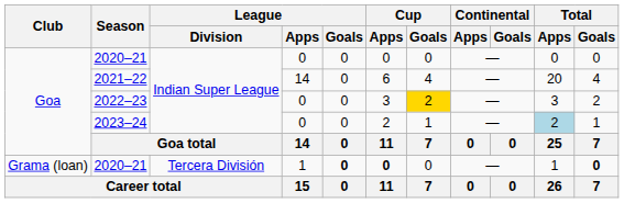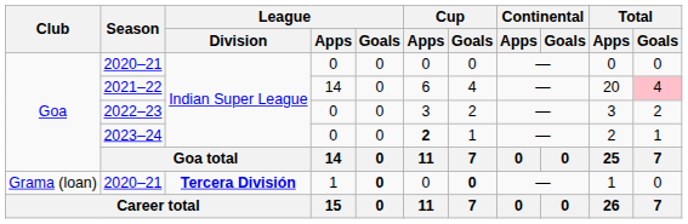2021–22 | Total / Goals: no background -> pink background
2022–23 | Cup / Goals: gold background -> no background
2023–24 | Cup / Apps: normal -> bold
2023–24 | Total / Apps: lightblue background -> no background
2020–21 / 1 | League / Division: normal -> bold
2020–21 / 1 | Cup / Apps: bold -> normal
2020–21 / 1 | Cup / Goals: normal -> bold
2020–21 / 1 | Total / Goals: bold -> normal
